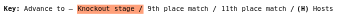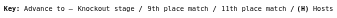Key: Advance to – | column 2: lightsalmon background -> no background
